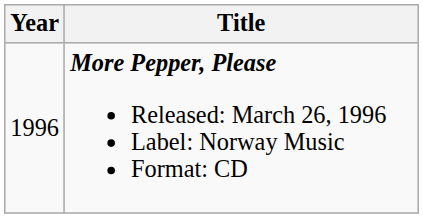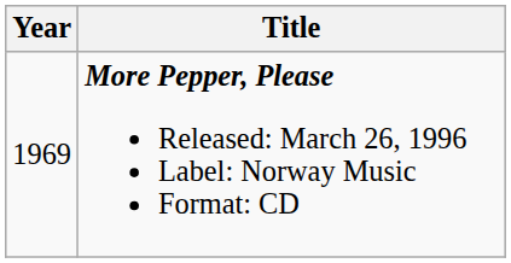row 2 | Year: 1996 -> 1969
